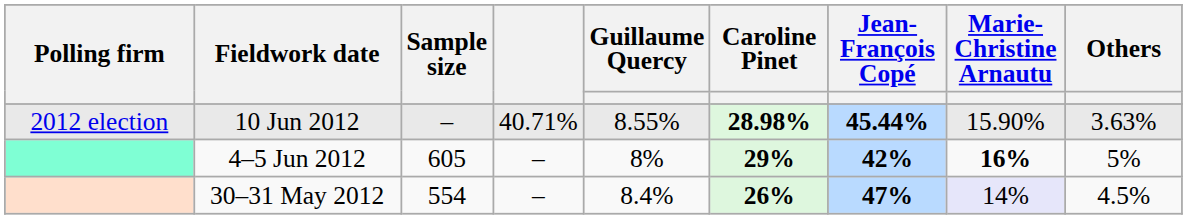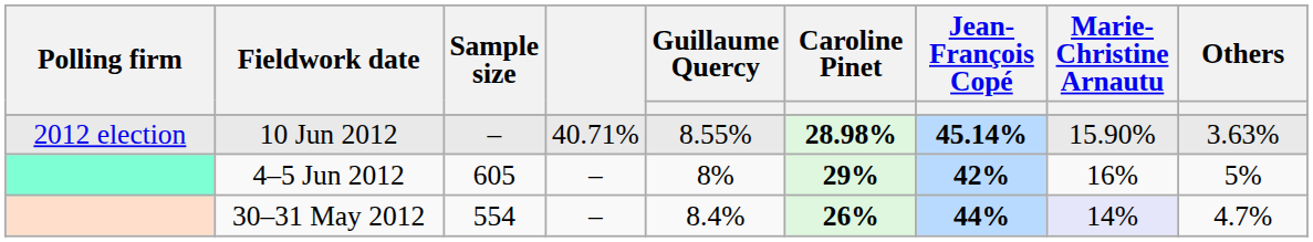10 Jun 2012 | Jean-François Copé: 45.44% -> 45.14%
4–5 Jun 2012 | Marie-Christine Arnautu: bold -> normal
30–31 May 2012 | Jean-François Copé: 47% -> 44%
30–31 May 2012 | Others: 4.5% -> 4.7%
